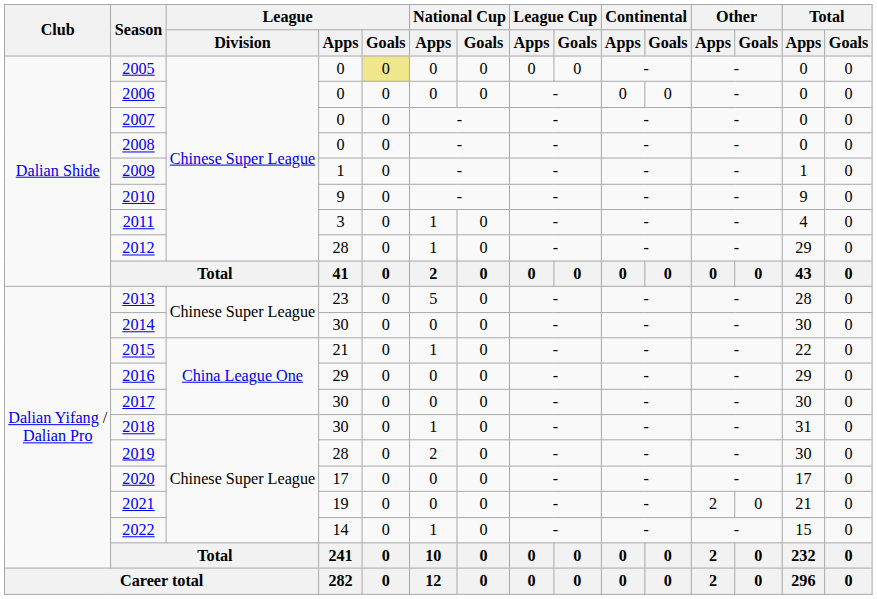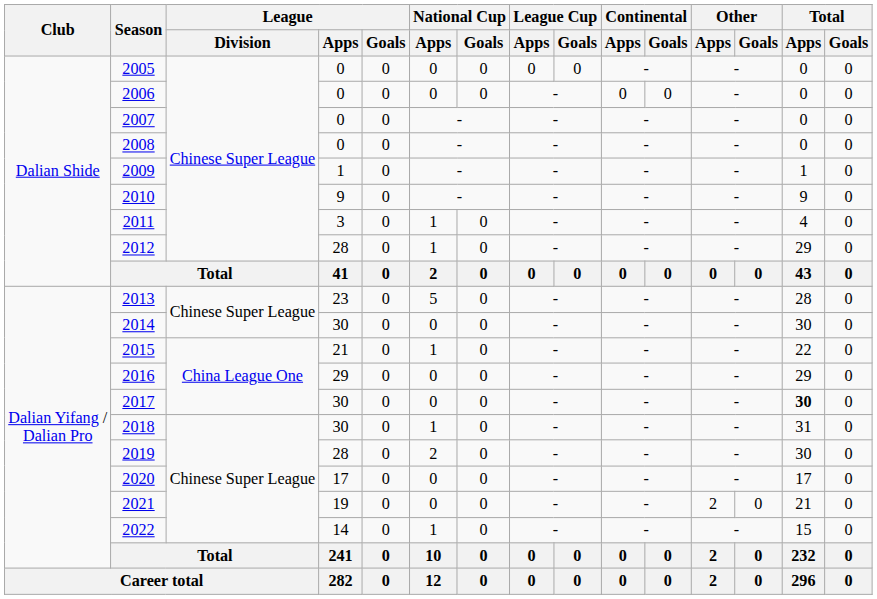2005 | League / Goals: khaki background -> no background
2017 | Total / Apps: normal -> bold
